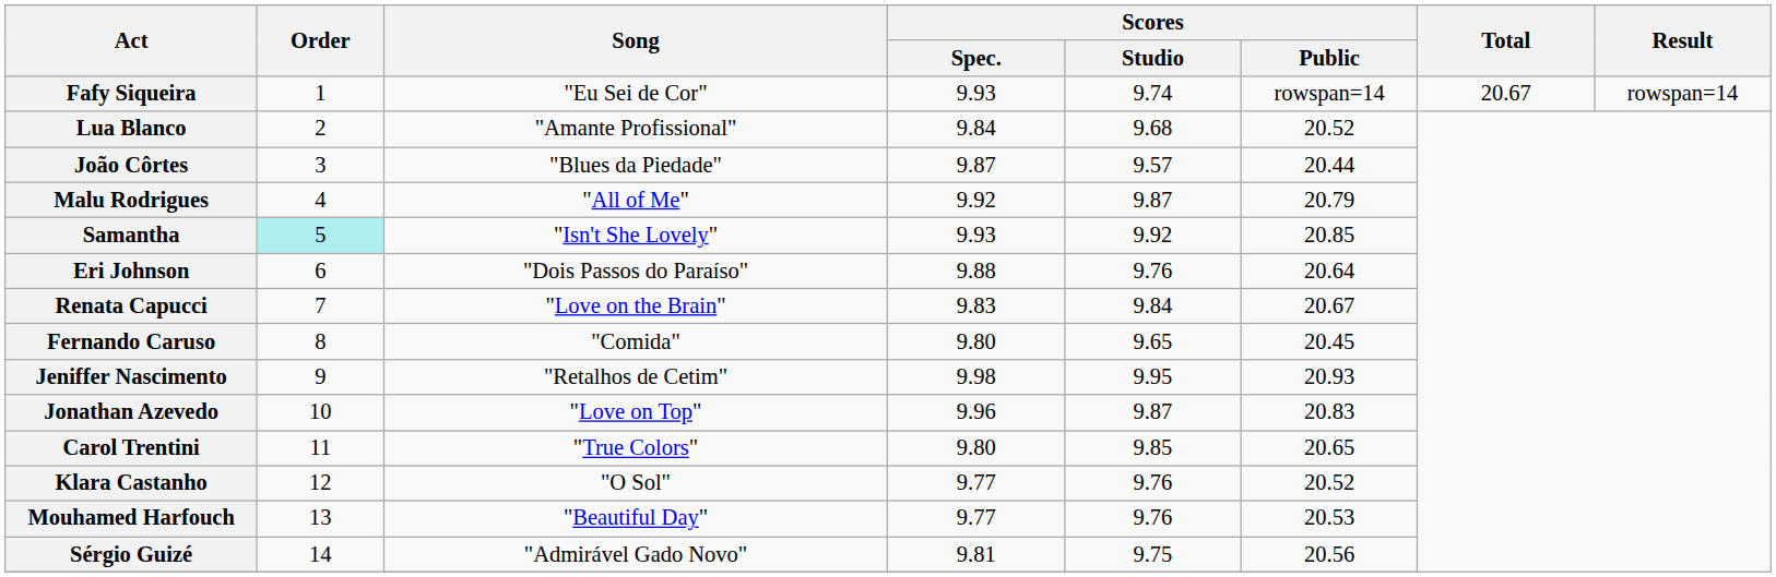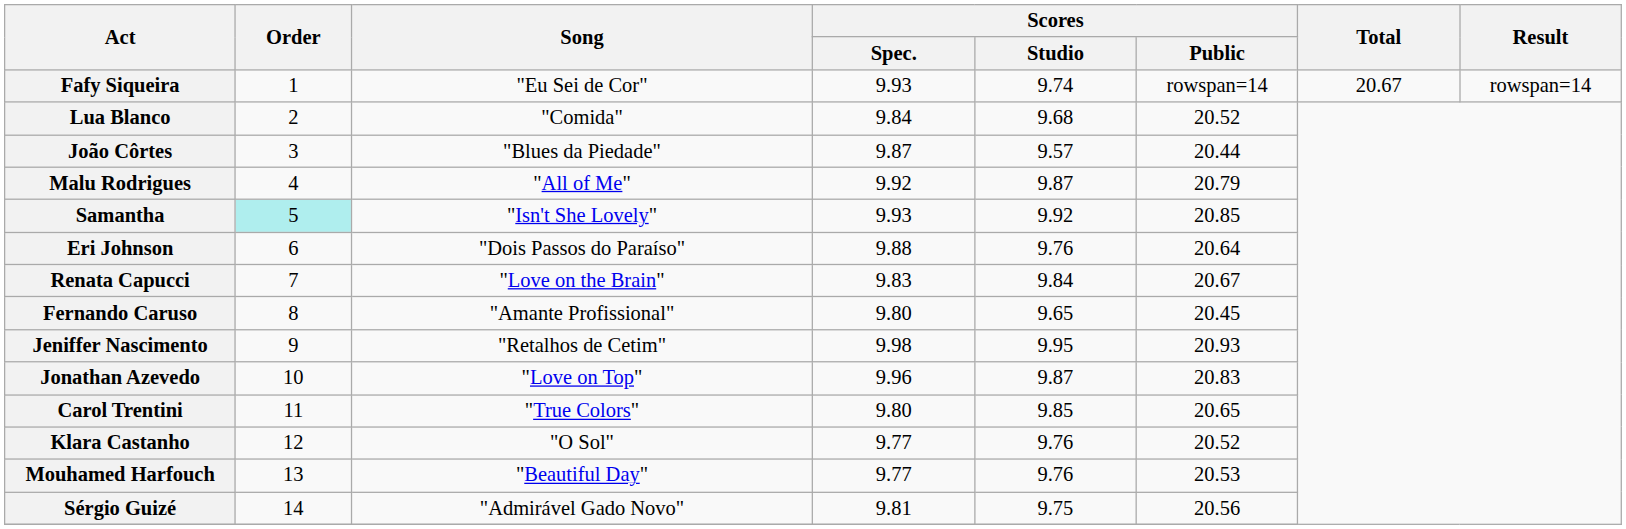Lua Blanco | Song: "Amante Profissional" -> "Comida"
Fernando Caruso | Song: "Comida" -> "Amante Profissional"
